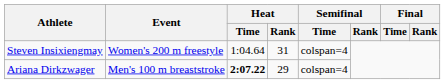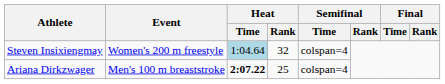Steven Insixiengmay | Heat / Time: no background -> lightblue background
Steven Insixiengmay | Heat / Rank: 31 -> 32
Ariana Dirkzwager | Heat / Rank: 29 -> 25
